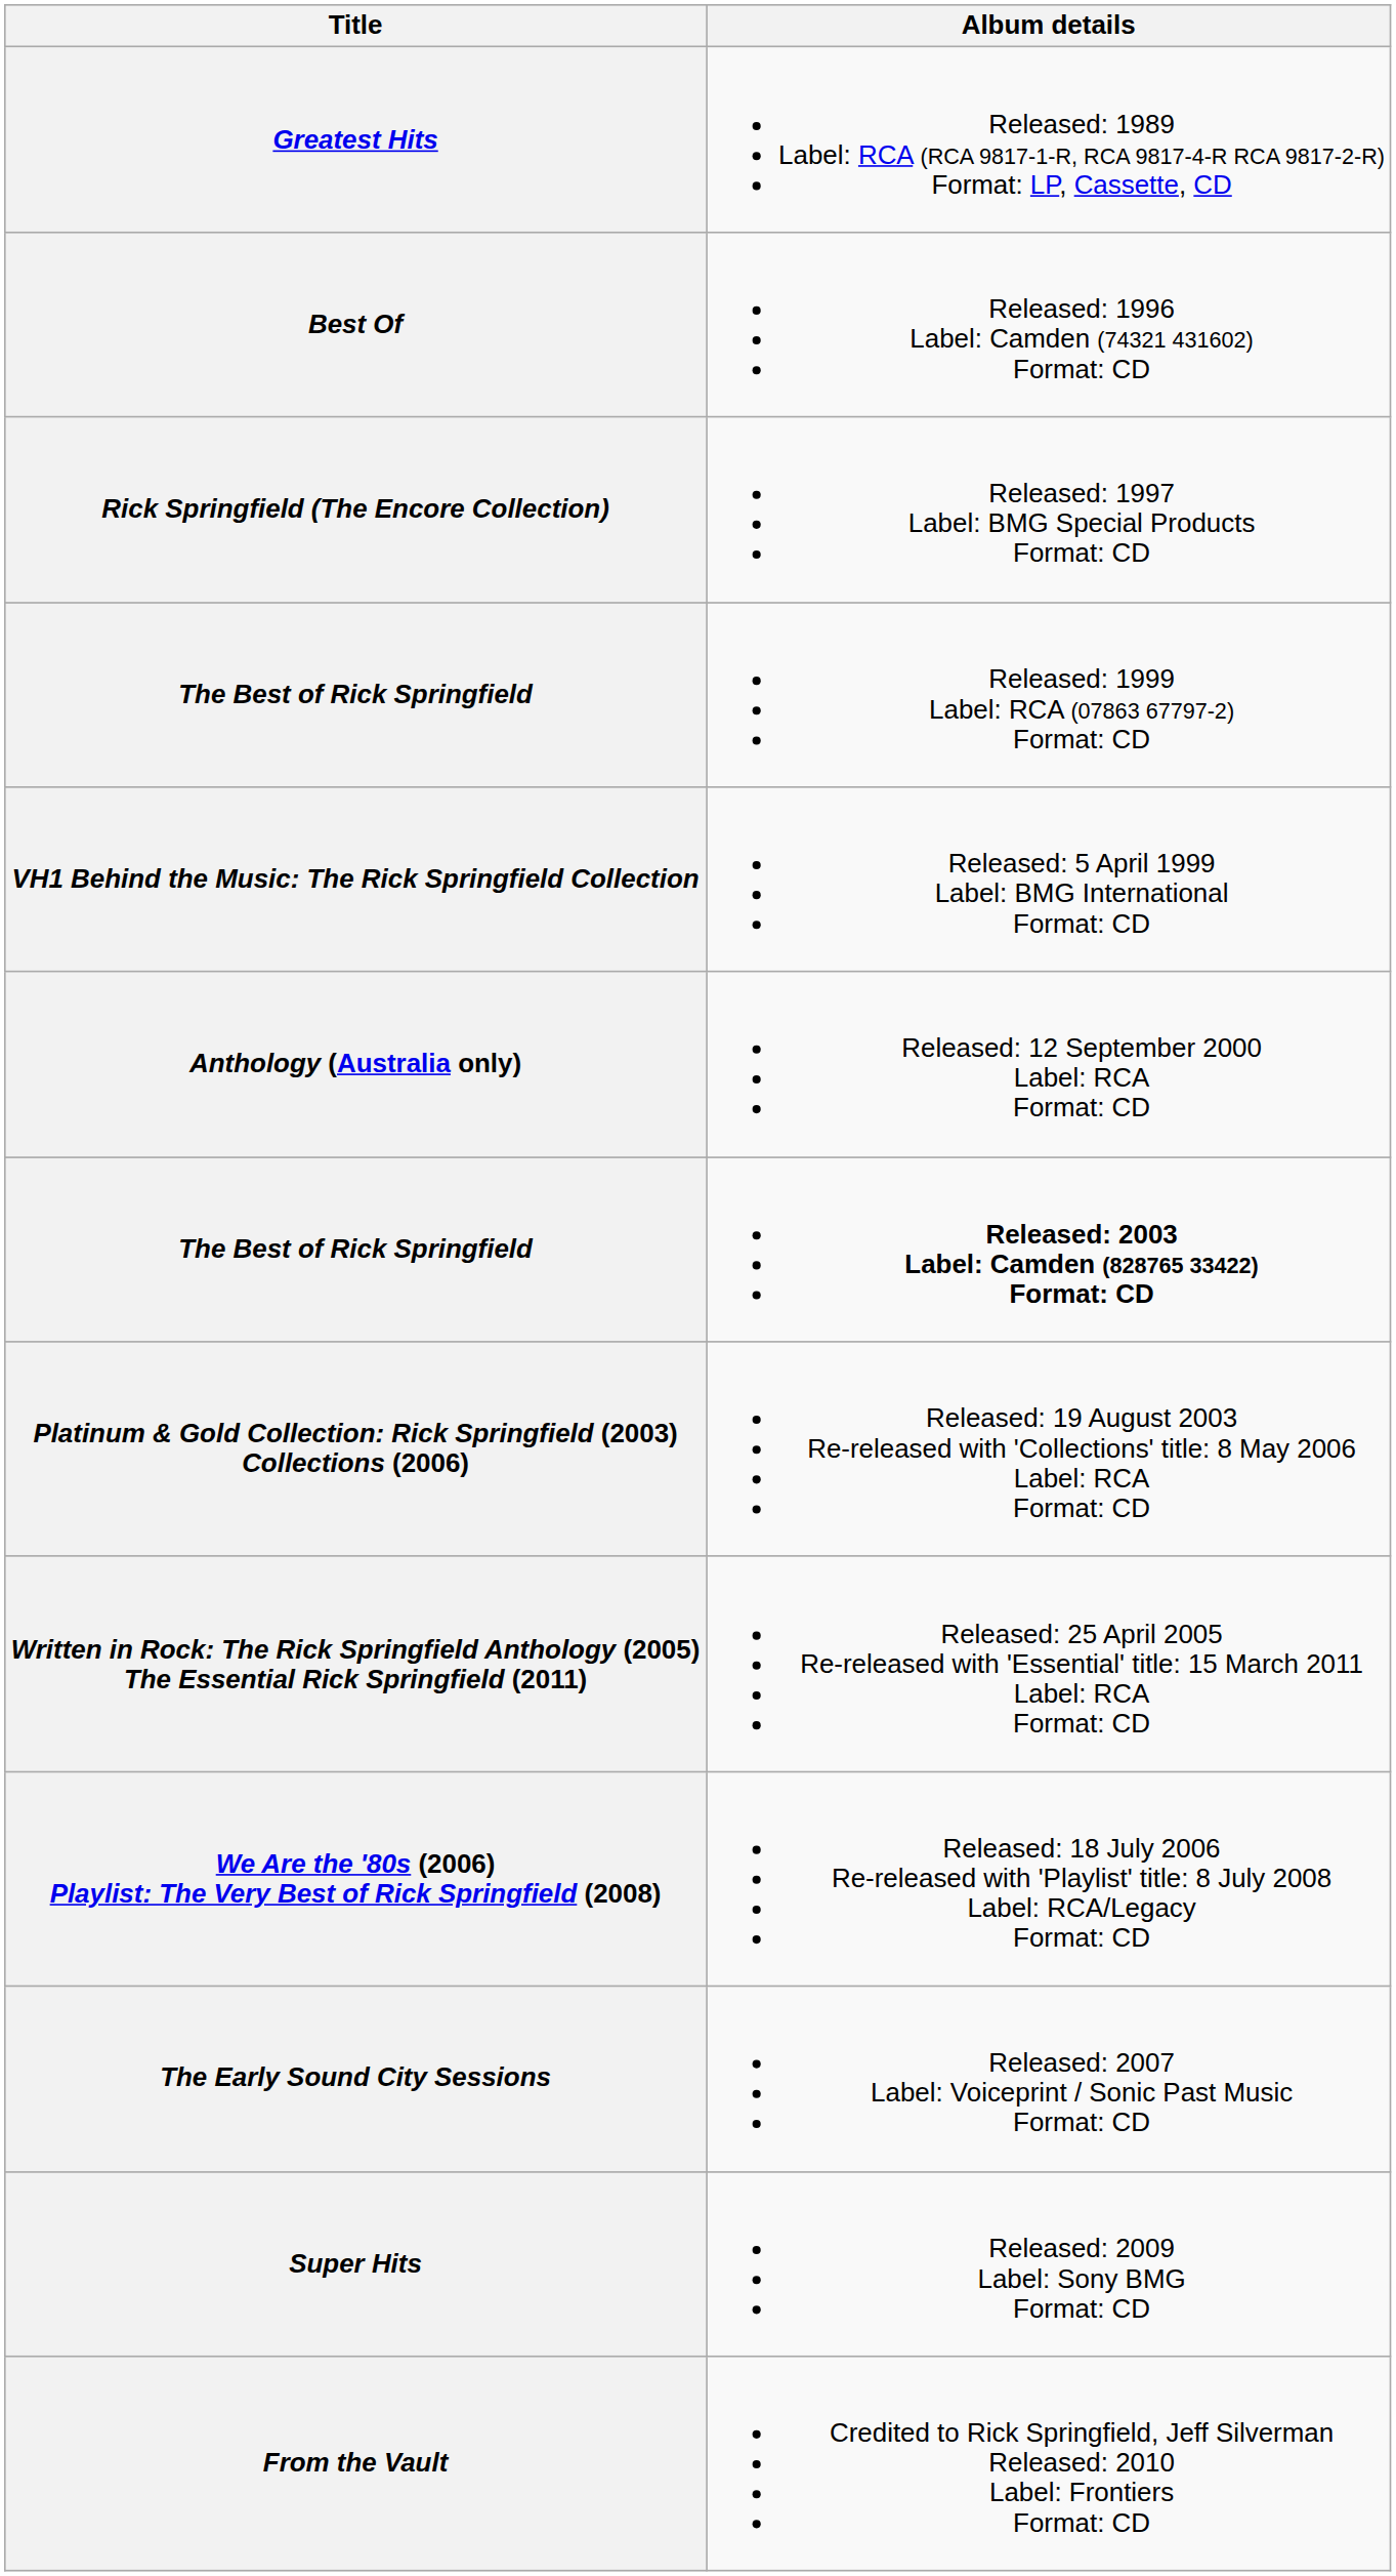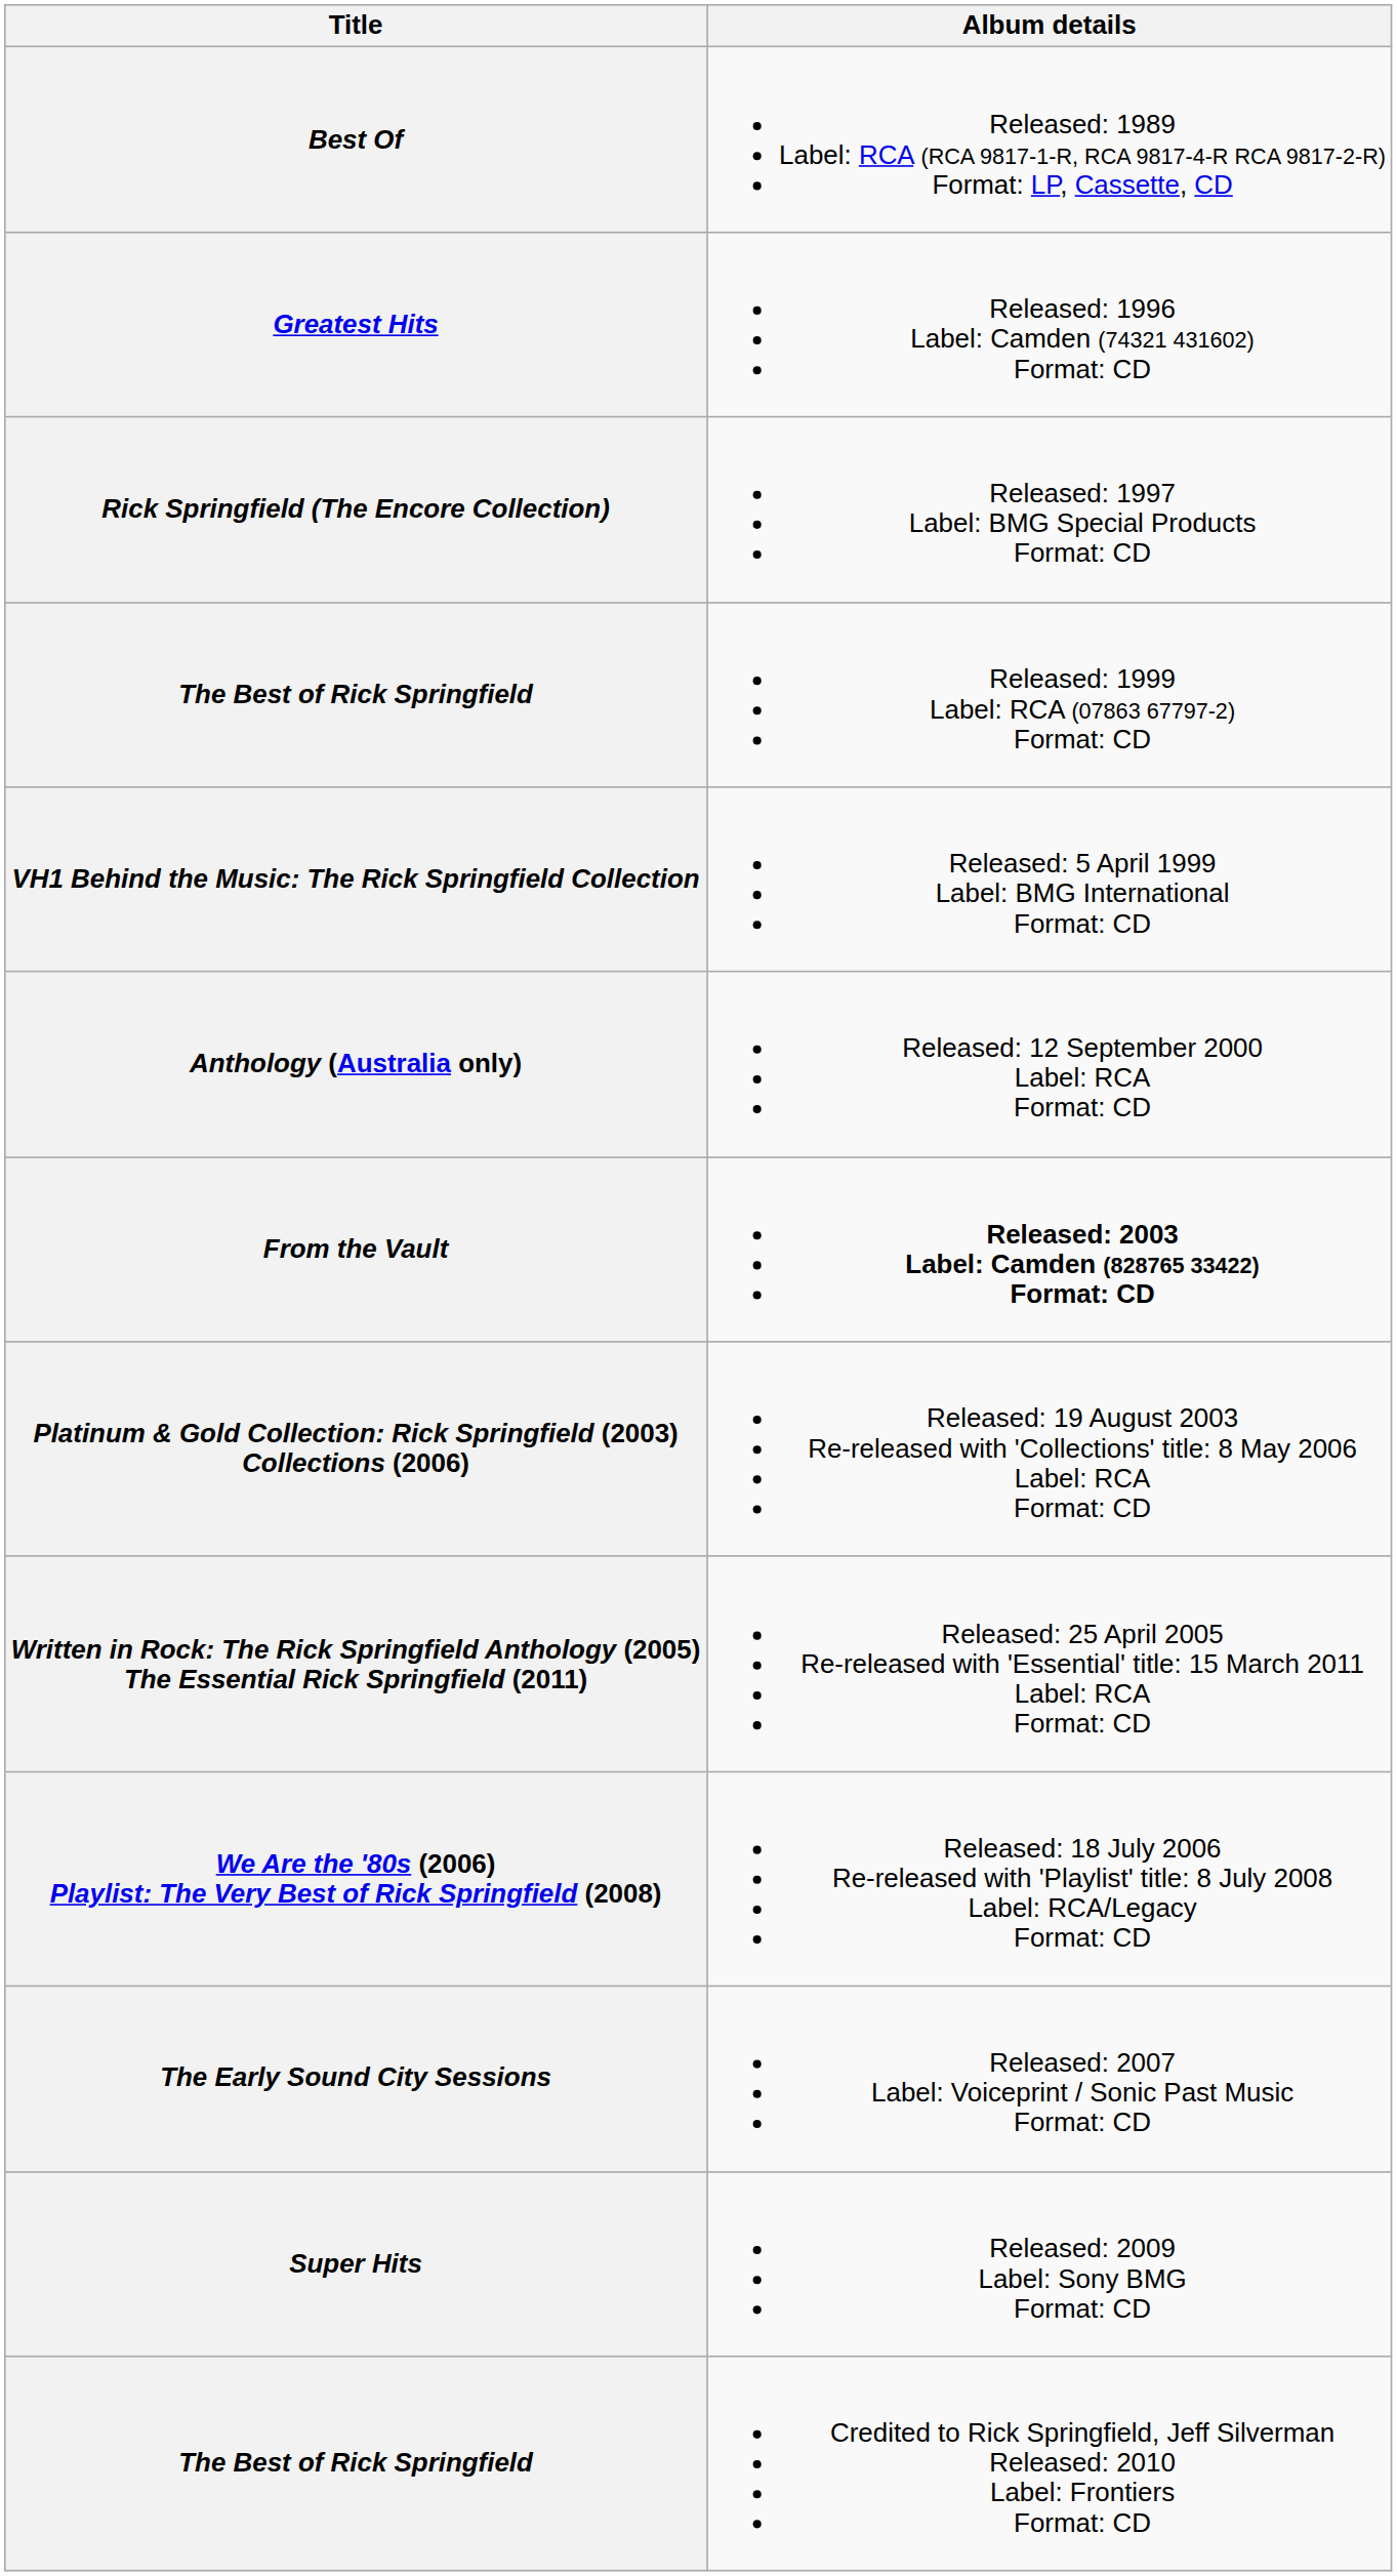row 2 | Title: Greatest Hits -> Best Of
row 3 | Title: Best Of -> Greatest Hits
row 8 | Title: The Best of Rick Springfield -> From the Vault
row 14 | Title: From the Vault -> The Best of Rick Springfield
